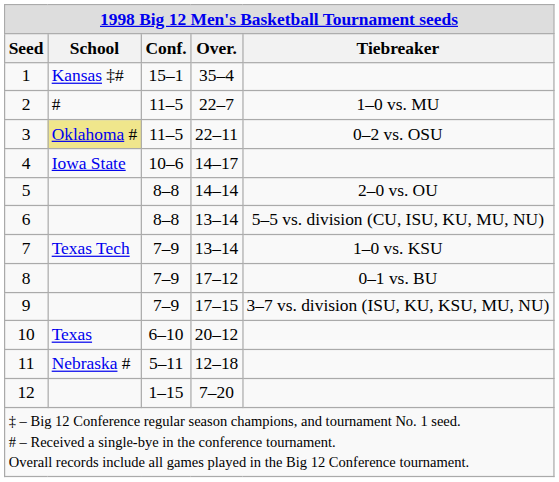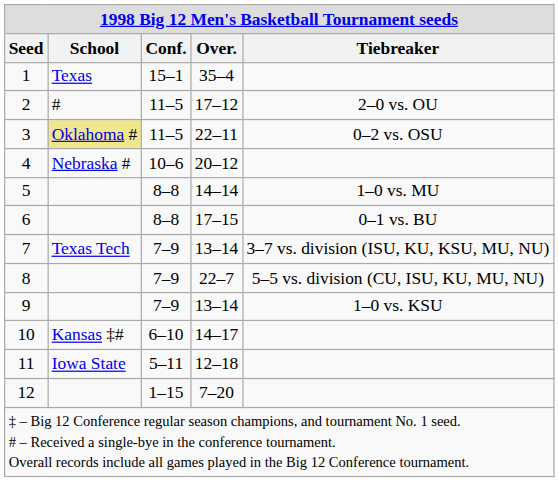1 | School: Kansas ‡# -> Texas
2 | Over.: 22–7 -> 17–12
2 | Tiebreaker: 1–0 vs. MU -> 2–0 vs. OU
4 | School: Iowa State -> Nebraska #
4 | Over.: 14–17 -> 20–12
5 | Tiebreaker: 2–0 vs. OU -> 1–0 vs. MU
6 | Over.: 13–14 -> 17–15
6 | Tiebreaker: 5–5 vs. division (CU, ISU, KU, MU, NU) -> 0–1 vs. BU
7 | Tiebreaker: 1–0 vs. KSU -> 3–7 vs. division (ISU, KU, KSU, MU, NU)
8 | Over.: 17–12 -> 22–7
8 | Tiebreaker: 0–1 vs. BU -> 5–5 vs. division (CU, ISU, KU, MU, NU)
9 | Over.: 17–15 -> 13–14
9 | Tiebreaker: 3–7 vs. division (ISU, KU, KSU, MU, NU) -> 1–0 vs. KSU
10 | School: Texas -> Kansas ‡#
10 | Over.: 20–12 -> 14–17
11 | School: Nebraska # -> Iowa State
